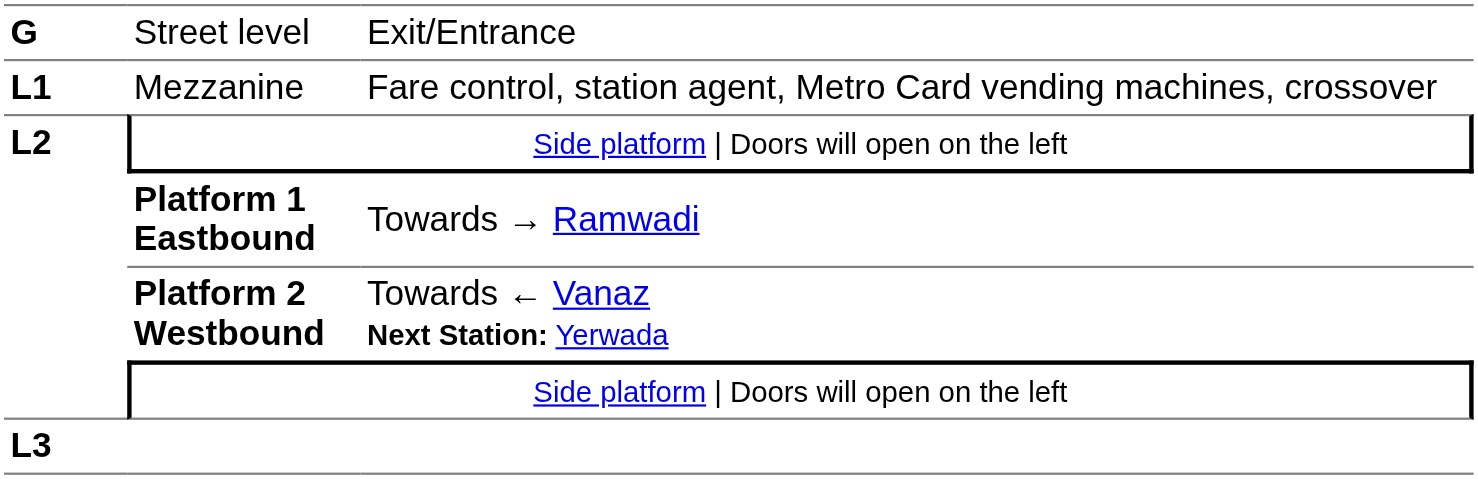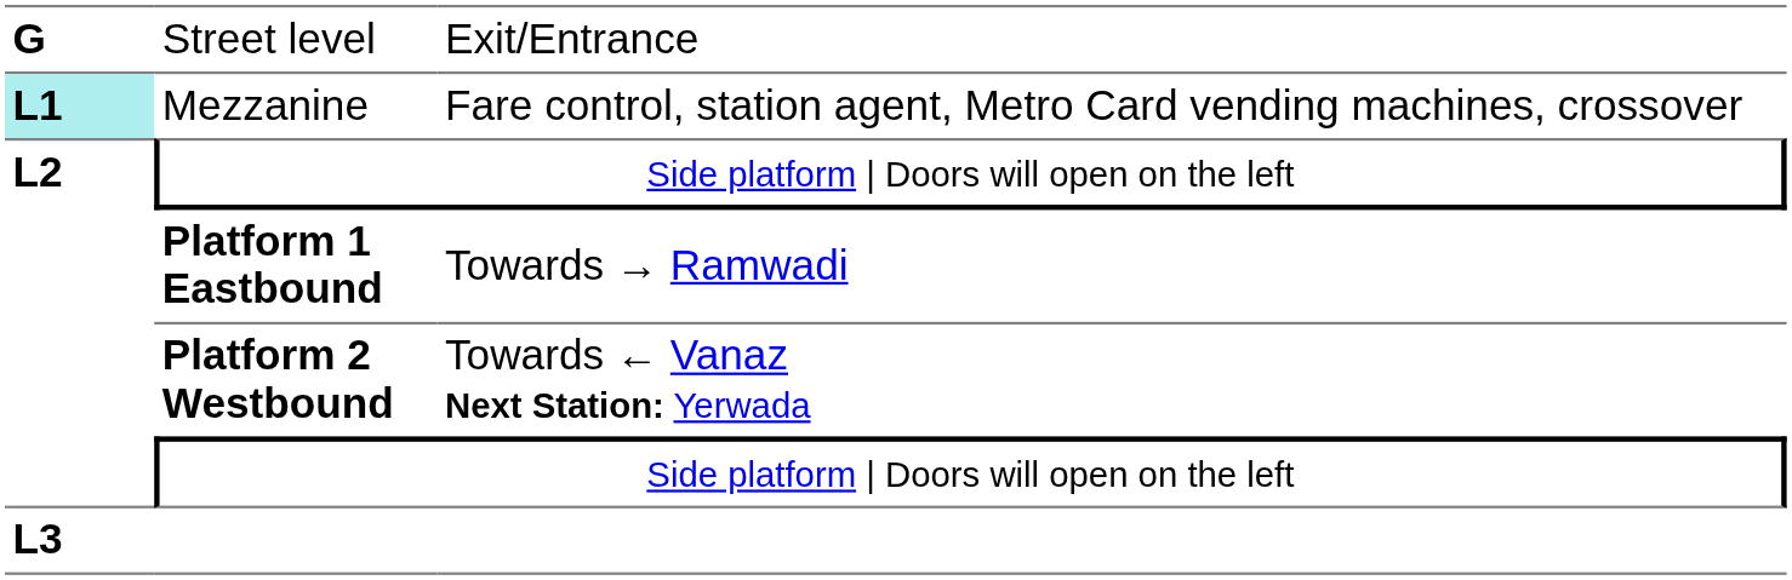Mezzanine | column 1: no background -> paleturquoise background
